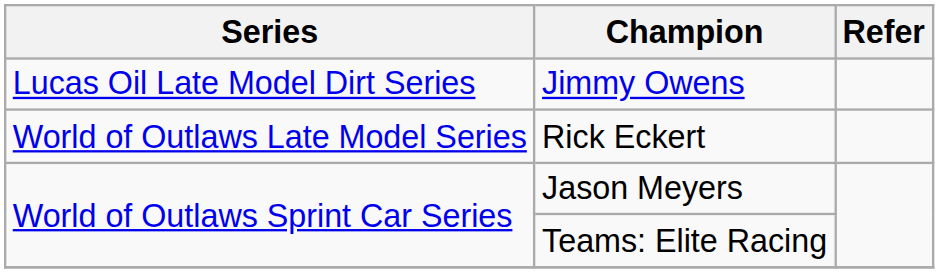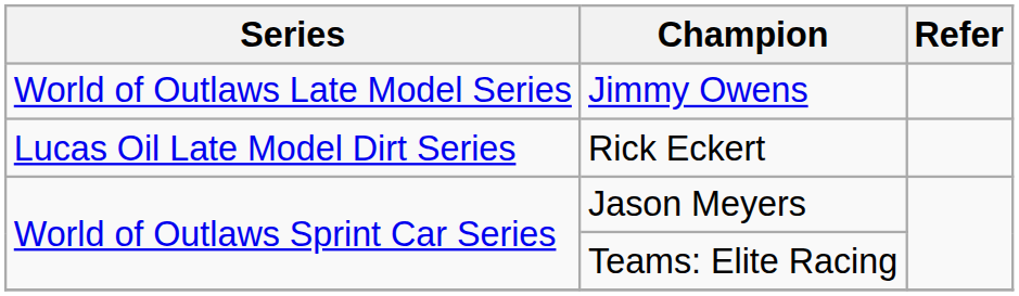Jimmy Owens | Series: Lucas Oil Late Model Dirt Series -> World of Outlaws Late Model Series
Rick Eckert | Series: World of Outlaws Late Model Series -> Lucas Oil Late Model Dirt Series
